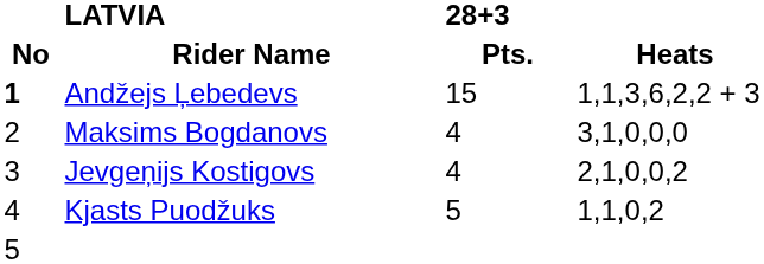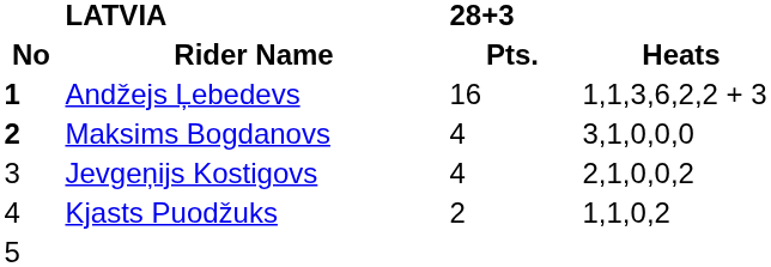Andžejs Ļebedevs | 28+3 / Pts.: 15 -> 16
Maksims Bogdanovs | No: normal -> bold
Kjasts Puodžuks | 28+3 / Pts.: 5 -> 2
